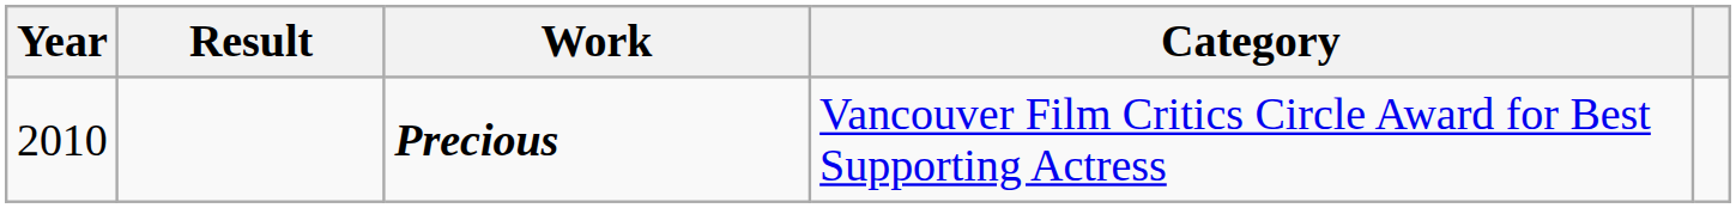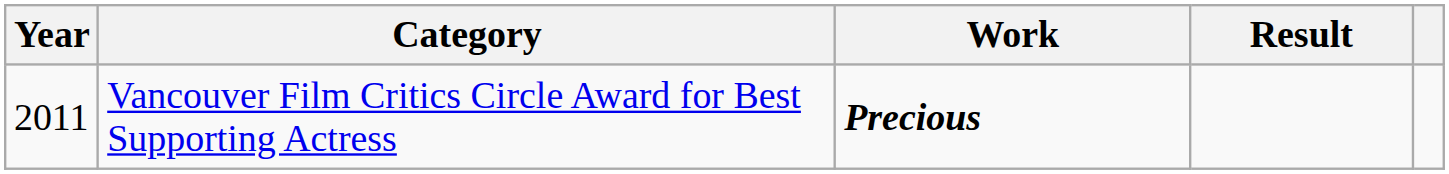columns swapped: Category <-> Result
row 2 | Year: 2010 -> 2011
